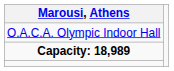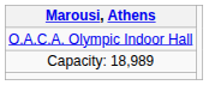Capacity: 18,989 | Marousi, Athens: bold -> normal
